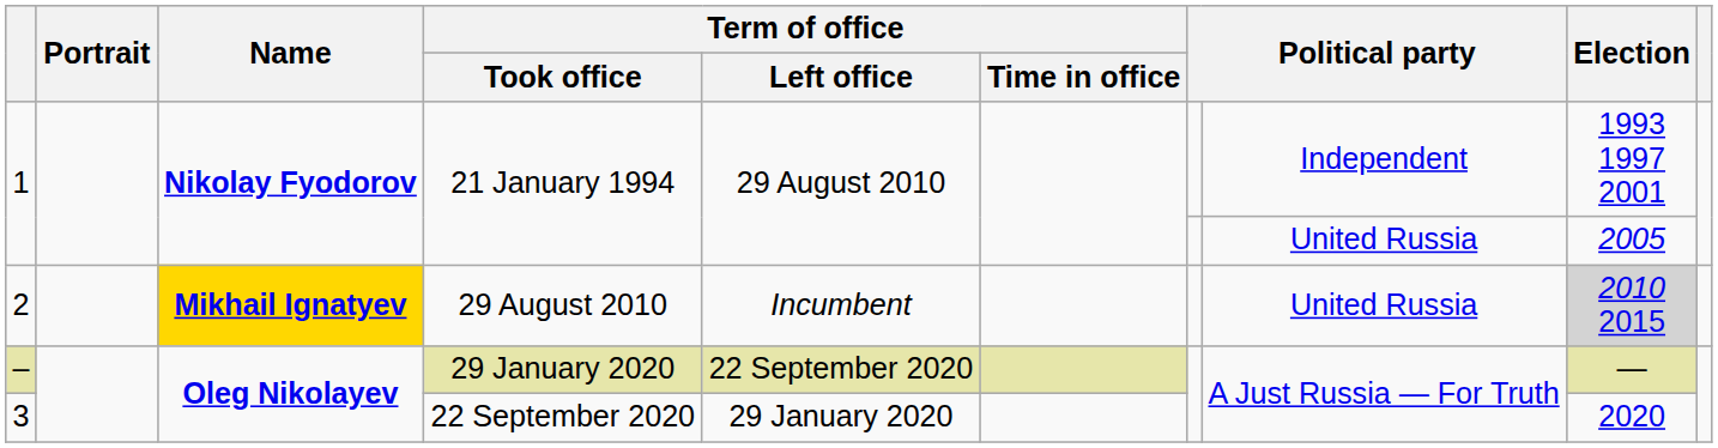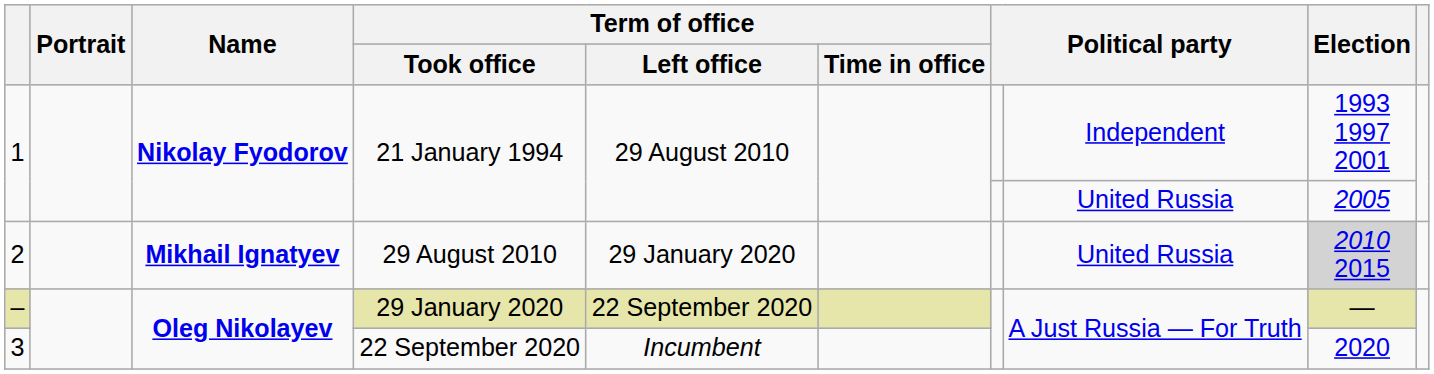2 | Name: gold background -> no background
2 | Term of office / Left office: Incumbent -> 29 January 2020
3 | Term of office / Left office: 29 January 2020 -> Incumbent
